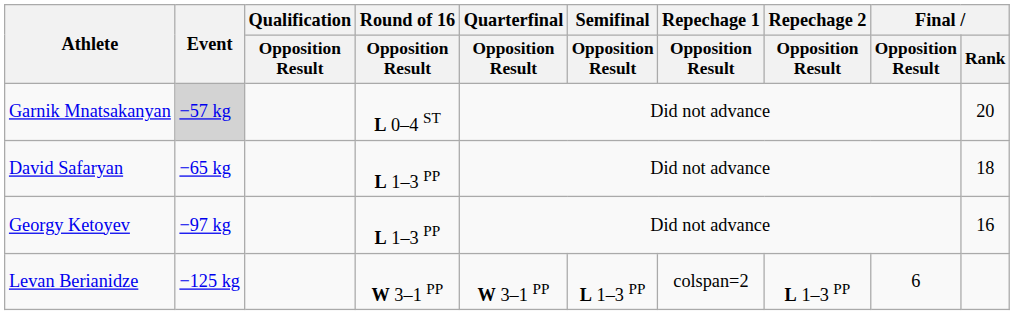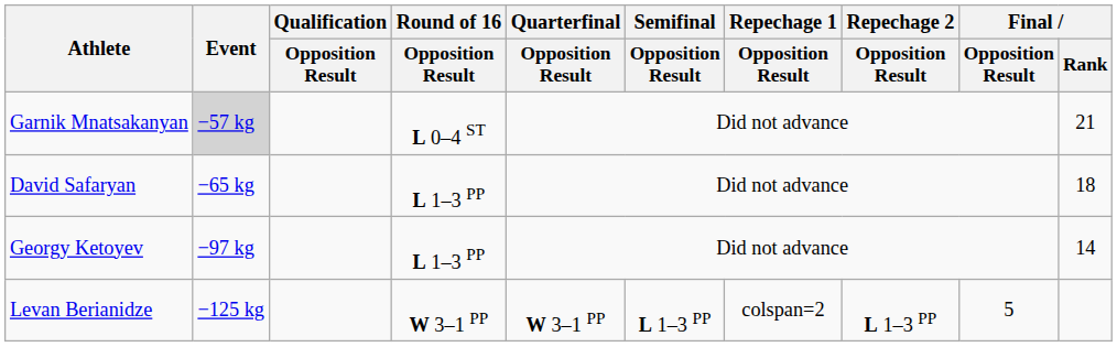Garnik Mnatsakanyan | Final / Rank: 20 -> 21
Georgy Ketoyev | Final / Rank: 16 -> 14
Levan Berianidze | Final / Opposition Result: 6 -> 5
